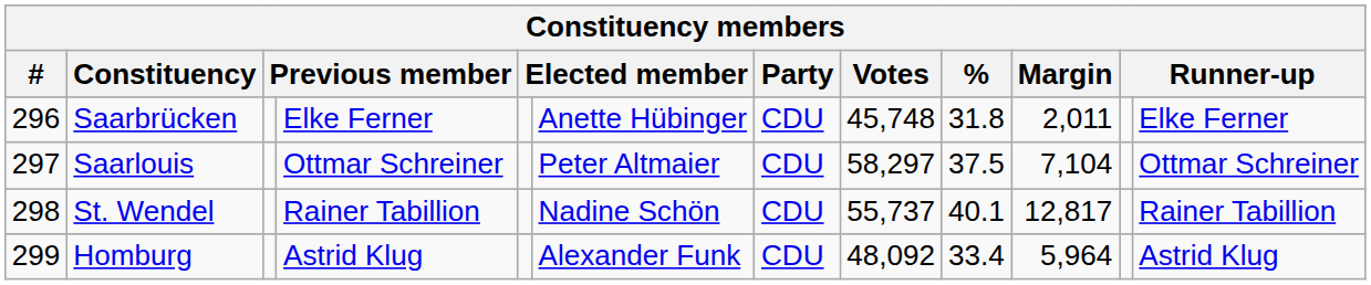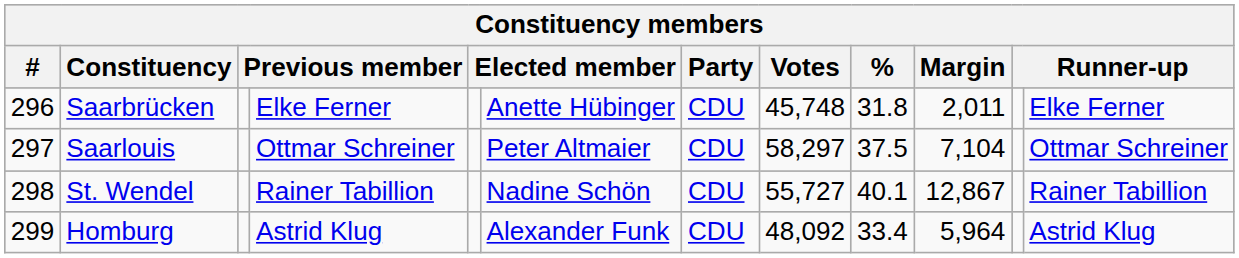St. Wendel | Votes: 55,737 -> 55,727
St. Wendel | Margin: 12,817 -> 12,867
